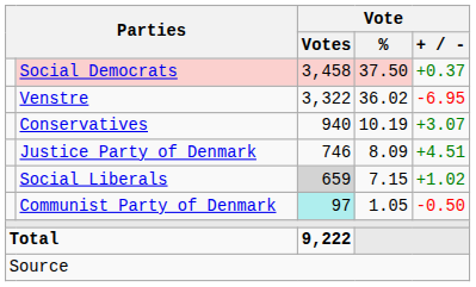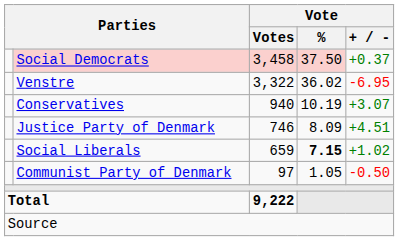Social Liberals | Vote / Votes: lightgrey background -> no background
Social Liberals | Vote / %: normal -> bold
Communist Party of Denmark | Vote / Votes: paleturquoise background -> no background
